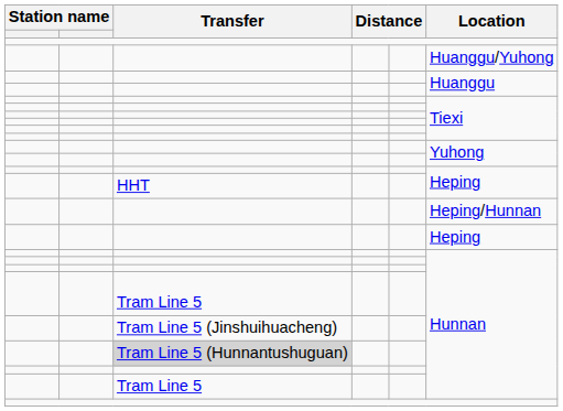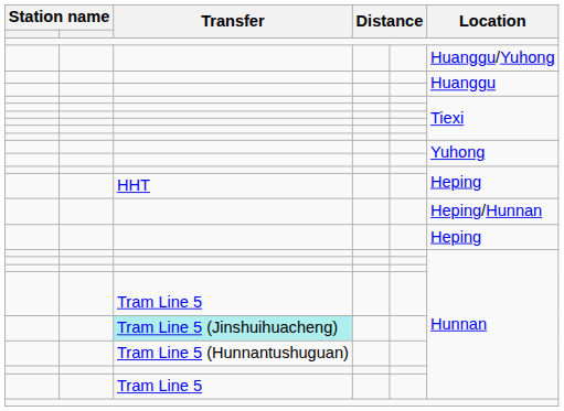Tram Line 5 (Jinshuihuacheng) | Transfer: no background -> paleturquoise background
Tram Line 5 (Hunnantushuguan) | Transfer: lightgrey background -> no background
